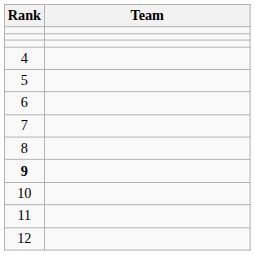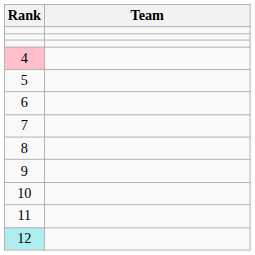row 5 | Rank: no background -> pink background
row 10 | Rank: bold -> normal
row 13 | Rank: no background -> paleturquoise background
